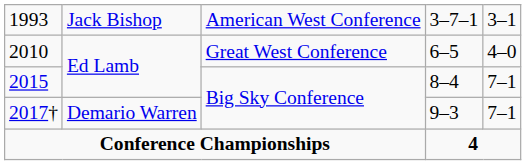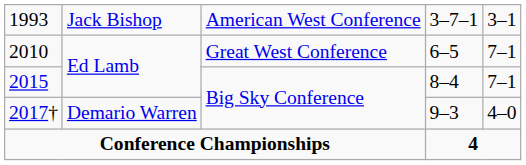2010 | column 5: 4–0 -> 7–1
2017† | column 5: 7–1 -> 4–0
